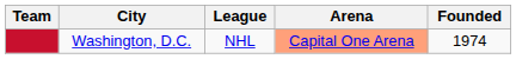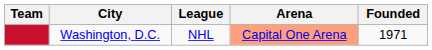Washington, D.C. | Founded: 1974 -> 1971
